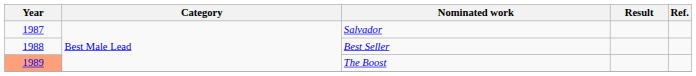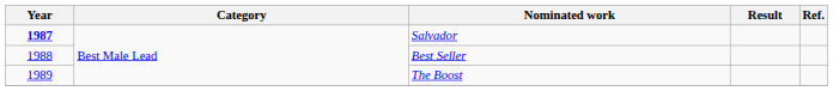Salvador | Year: normal -> bold
The Boost | Year: lightsalmon background -> no background
